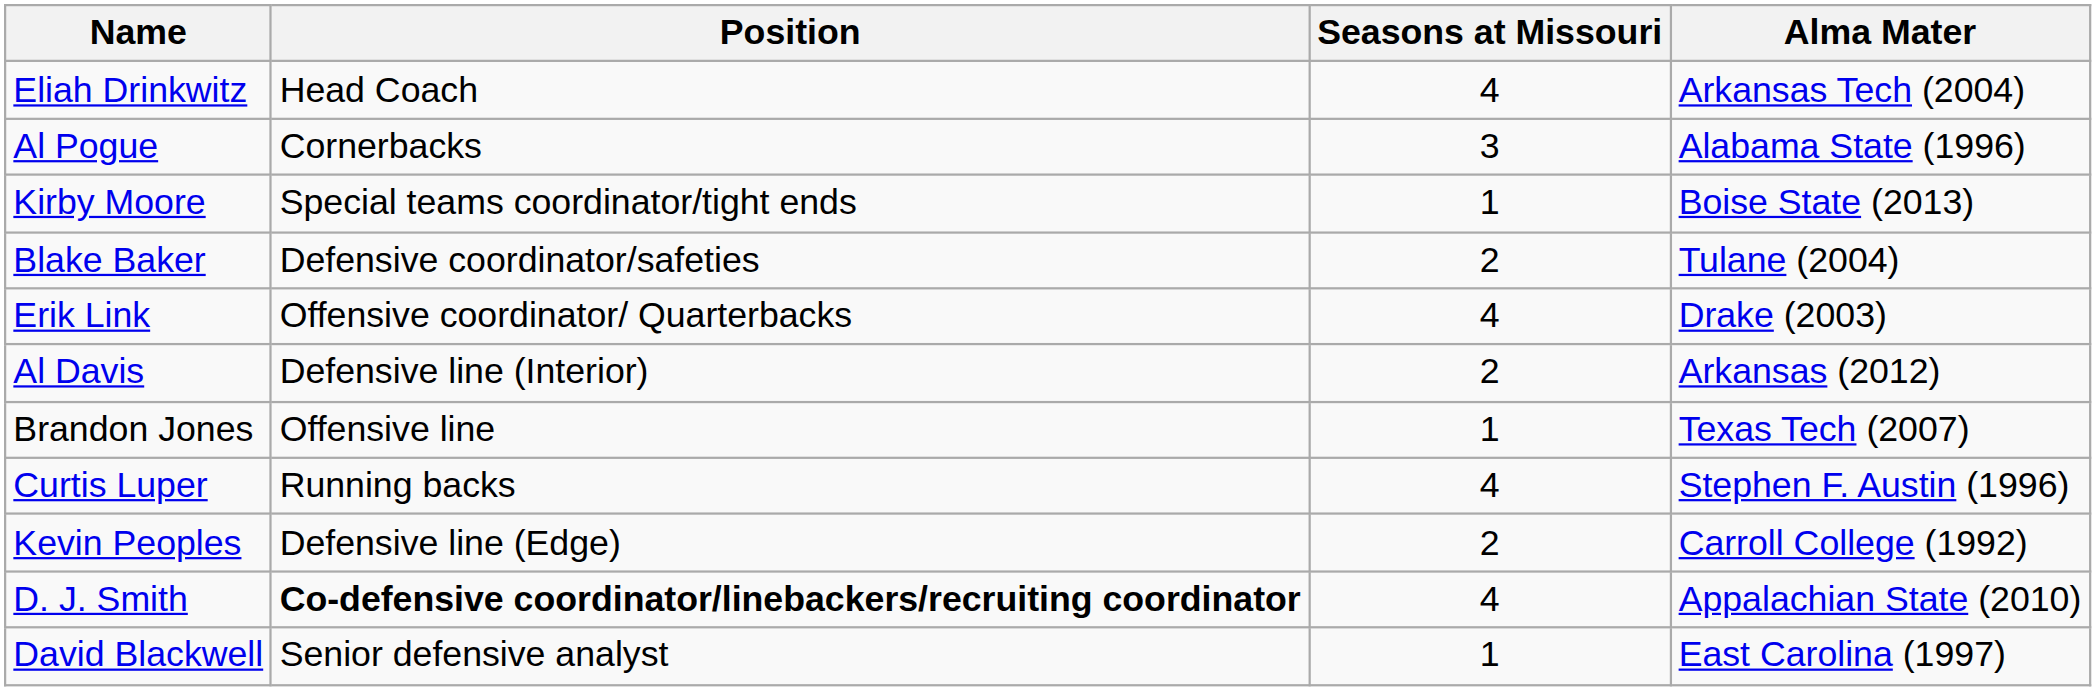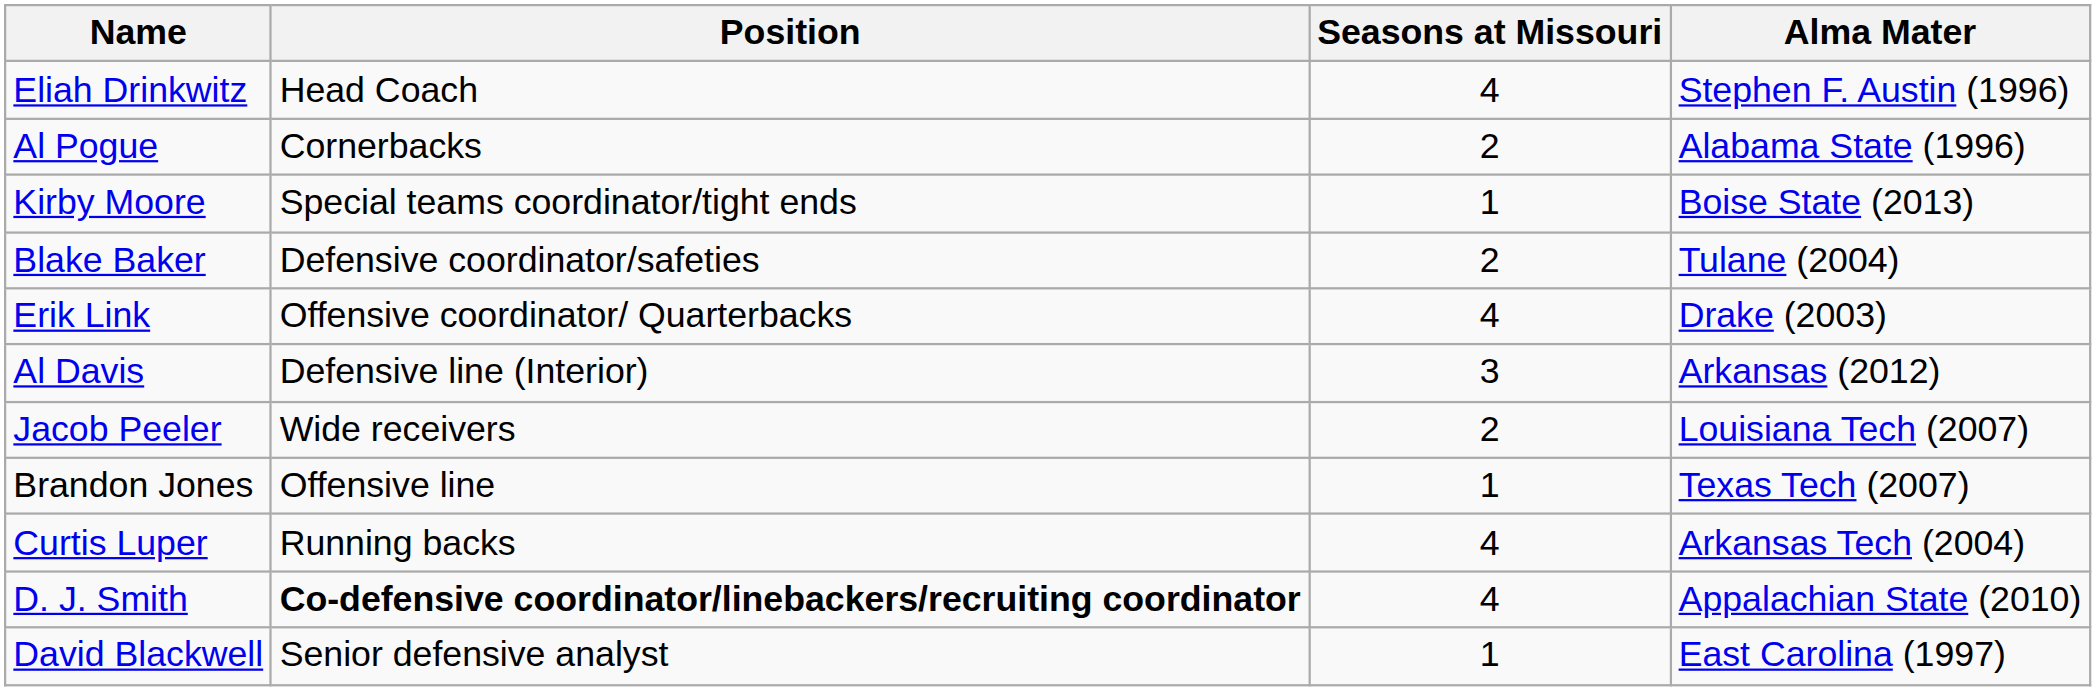Eliah Drinkwitz | Alma Mater: Arkansas Tech (2004) -> Stephen F. Austin (1996)
Al Pogue | Seasons at Missouri: 3 -> 2
Al Davis | Seasons at Missouri: 2 -> 3
+ row: Jacob Peeler | Wide receivers | 2 | Louisiana Tech (2007)
Curtis Luper | Alma Mater: Stephen F. Austin (1996) -> Arkansas Tech (2004)
- row: Kevin Peoples | Defensive line (Edge) | 2 | Carroll College (1992)
